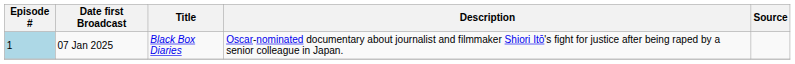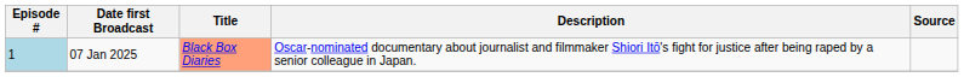07 Jan 2025 | Title: no background -> lightsalmon background
